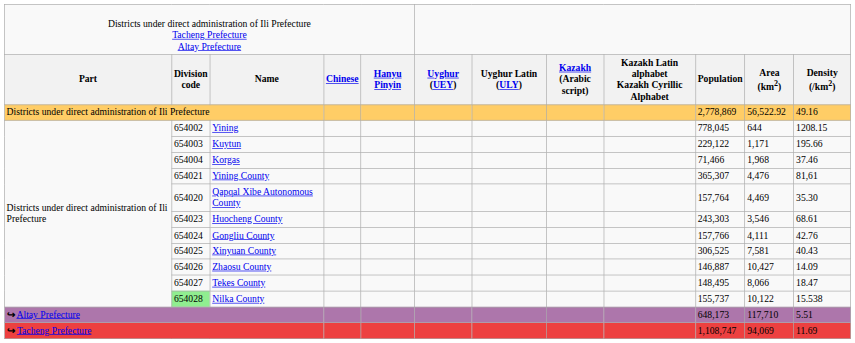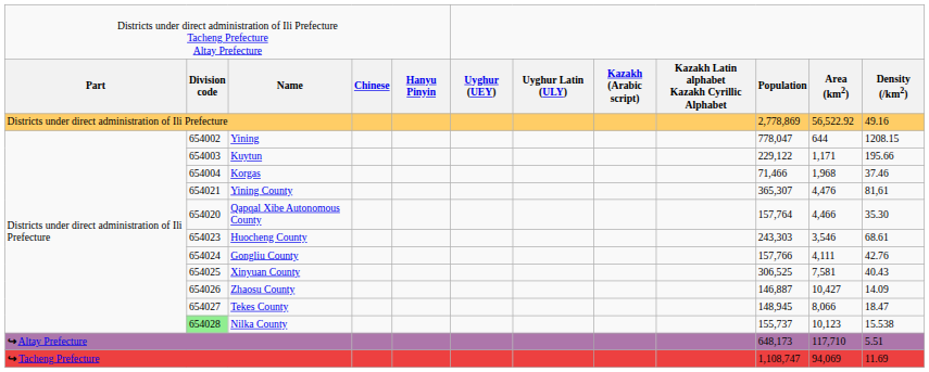Yining | column 10: 778,045 -> 778,047
Qapqal Xibe Autonomous County | column 11: 4,469 -> 4,466
Tekes County | column 10: 148,495 -> 148,945
Nilka County | column 11: 10,122 -> 10,123
